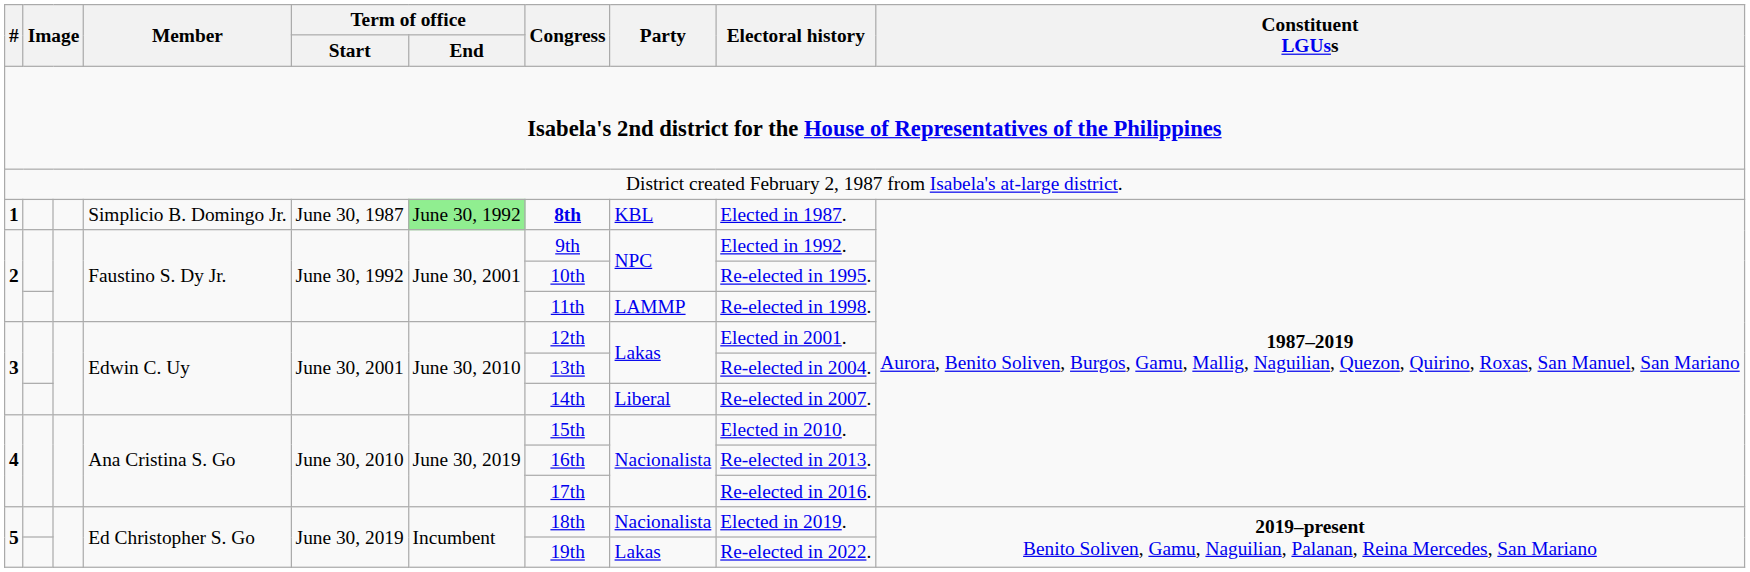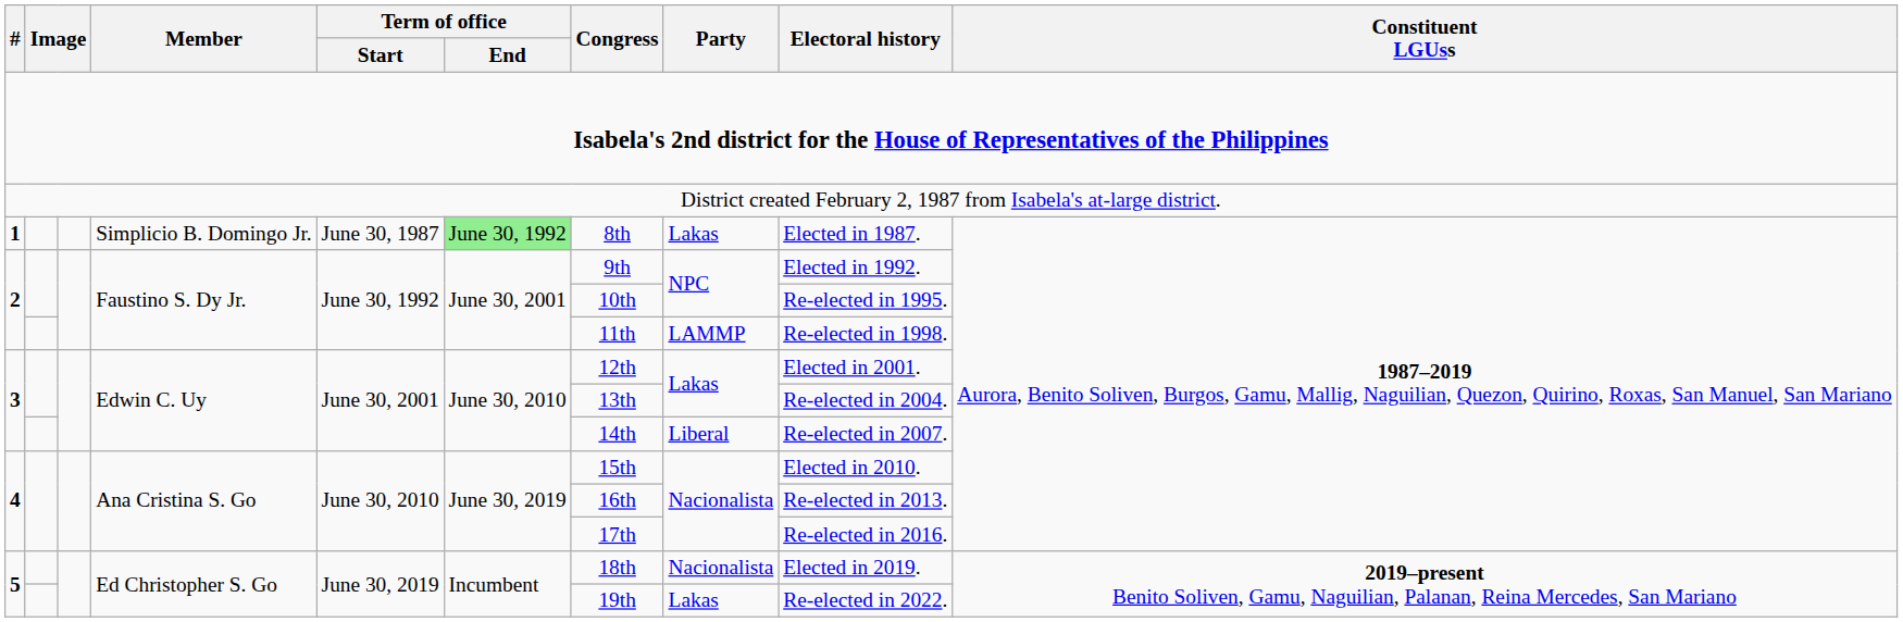1 | Congress: bold -> normal
1 | Party: KBL -> Lakas
